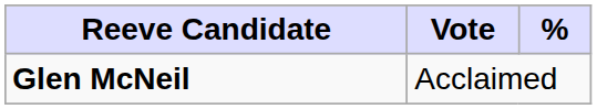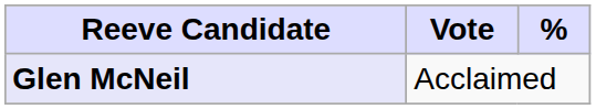Glen McNeil | Reeve Candidate: no background -> lavender background
